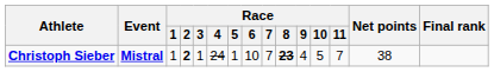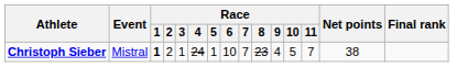Christoph Sieber | Event: bold -> normal
Christoph Sieber | Race / 1: normal -> bold
Christoph Sieber | Race / 2: bold -> normal
Christoph Sieber | Race / 8: bold -> normal
